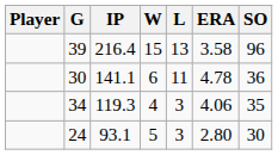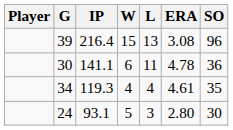39 | ERA: 3.58 -> 3.08
34 | L: 3 -> 4
34 | ERA: 4.06 -> 4.61
